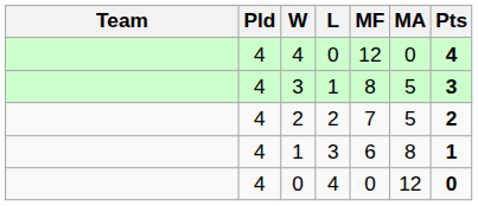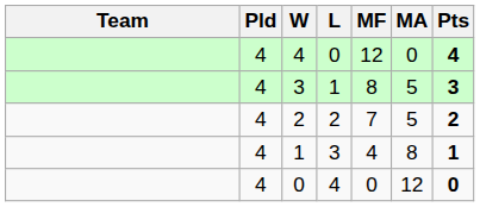row 5 | MF: 6 -> 4
